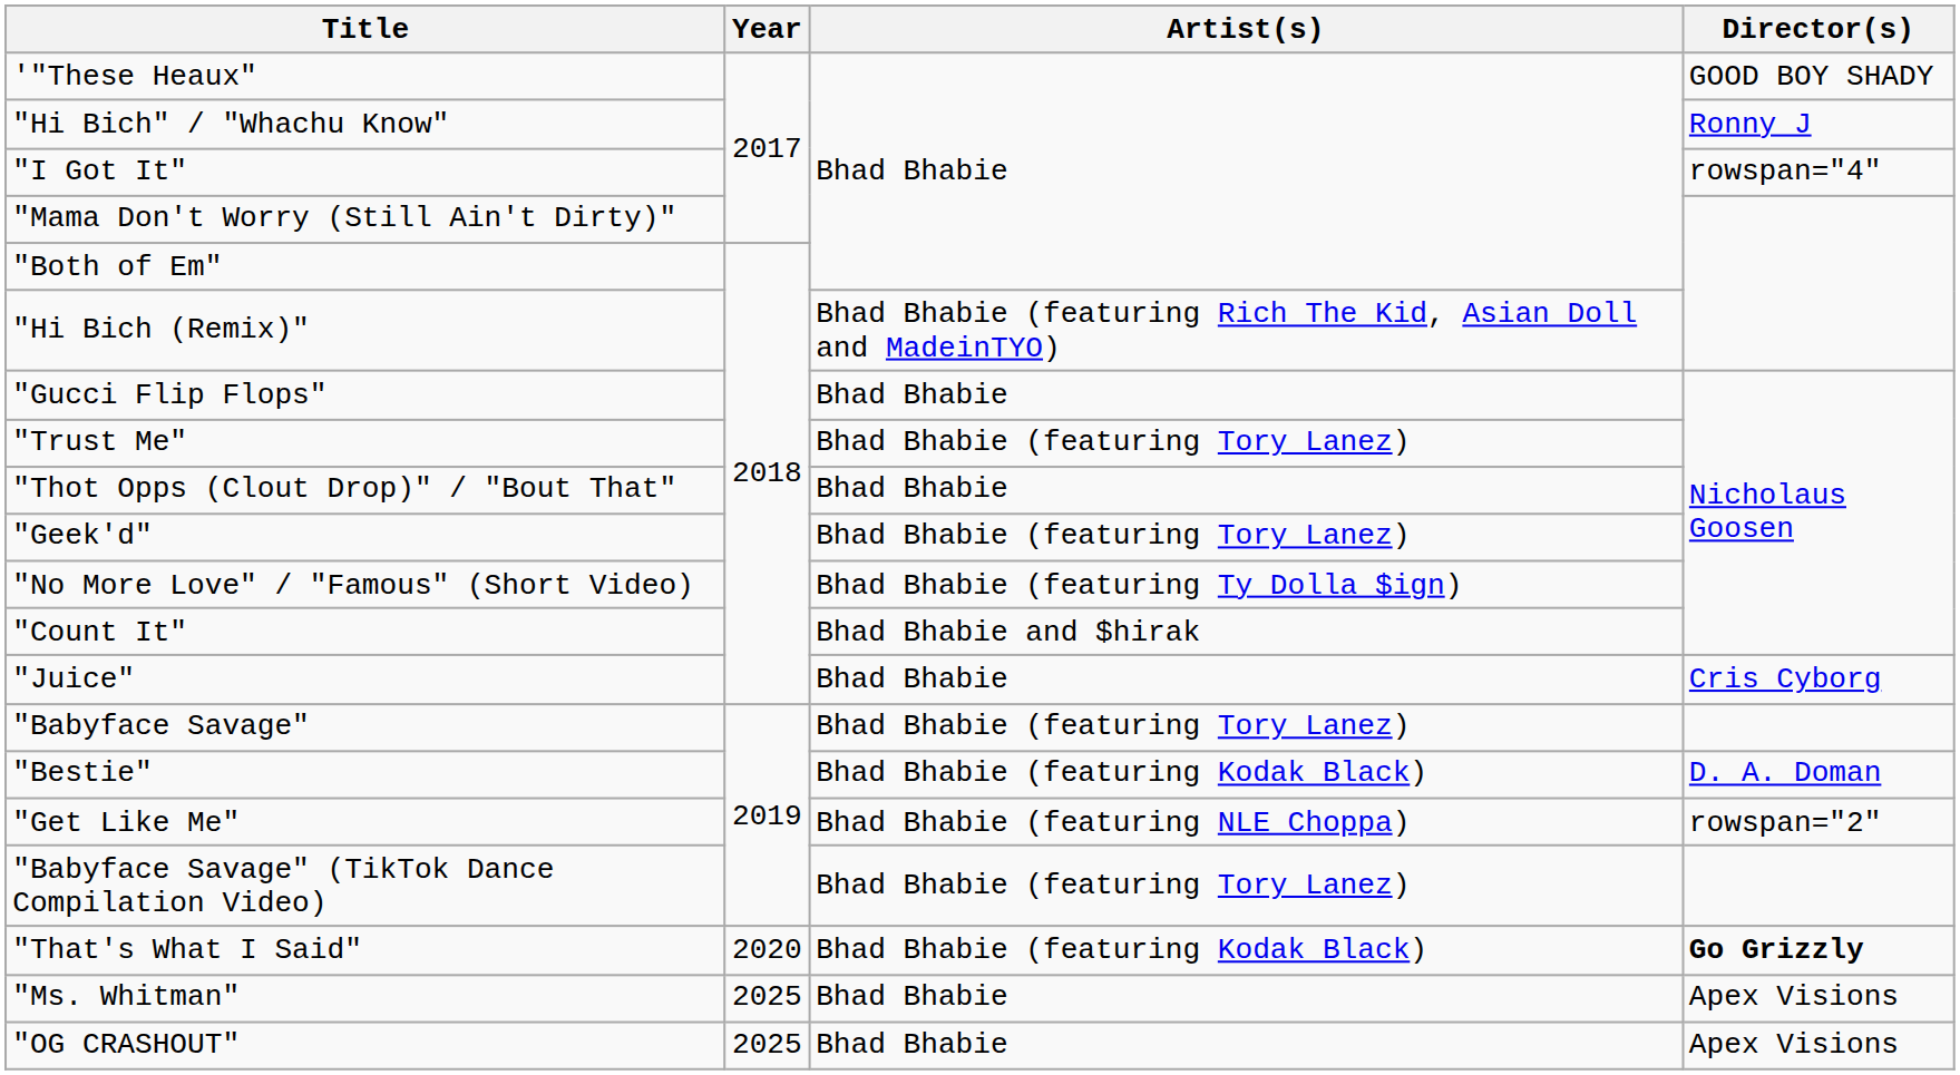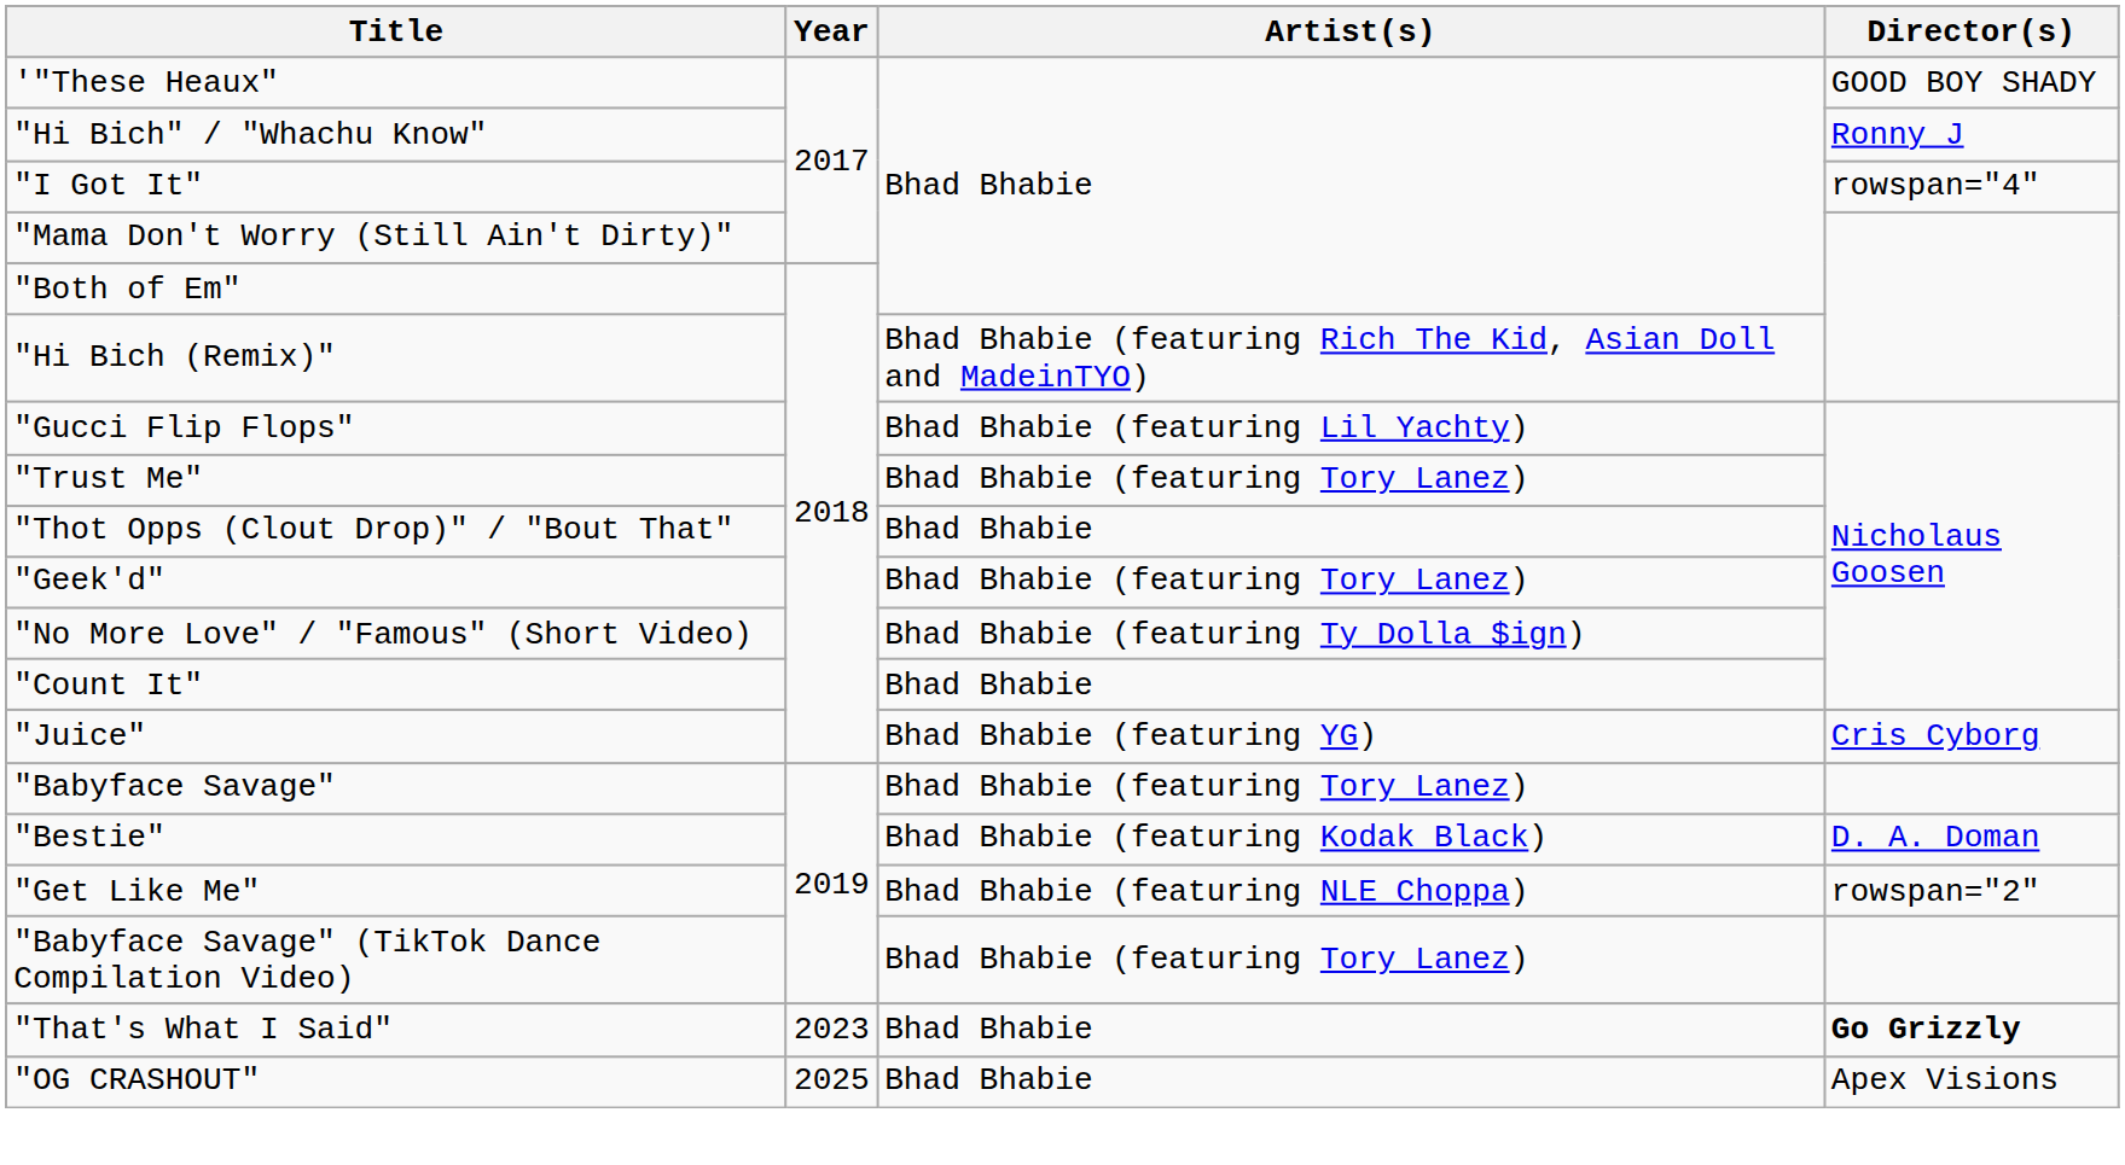"Gucci Flip Flops" | Artist(s): Bhad Bhabie -> Bhad Bhabie (featuring Lil Yachty)
"Count It" | Artist(s): Bhad Bhabie and $hirak -> Bhad Bhabie
"Juice" | Artist(s): Bhad Bhabie -> Bhad Bhabie (featuring YG)
"That's What I Said" | Year: 2020 -> 2023
"That's What I Said" | Artist(s): Bhad Bhabie (featuring Kodak Black) -> Bhad Bhabie
- row: "Ms. Whitman" | 2025 | Bhad Bhabie | Apex Visions
